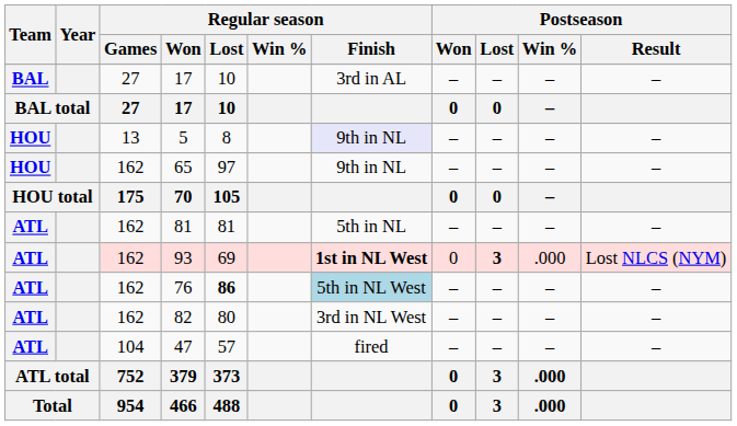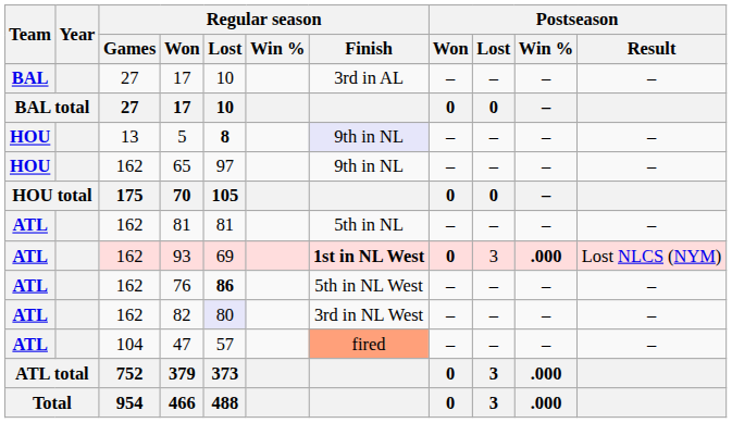5 | Regular season / Lost: normal -> bold
93 | Postseason / Won: normal -> bold
93 | Postseason / Lost: bold -> normal
93 | Postseason / Win %: normal -> bold
76 | Regular season / Finish: lightblue background -> no background
82 | Regular season / Lost: no background -> lavender background
47 | Regular season / Finish: no background -> lightsalmon background
